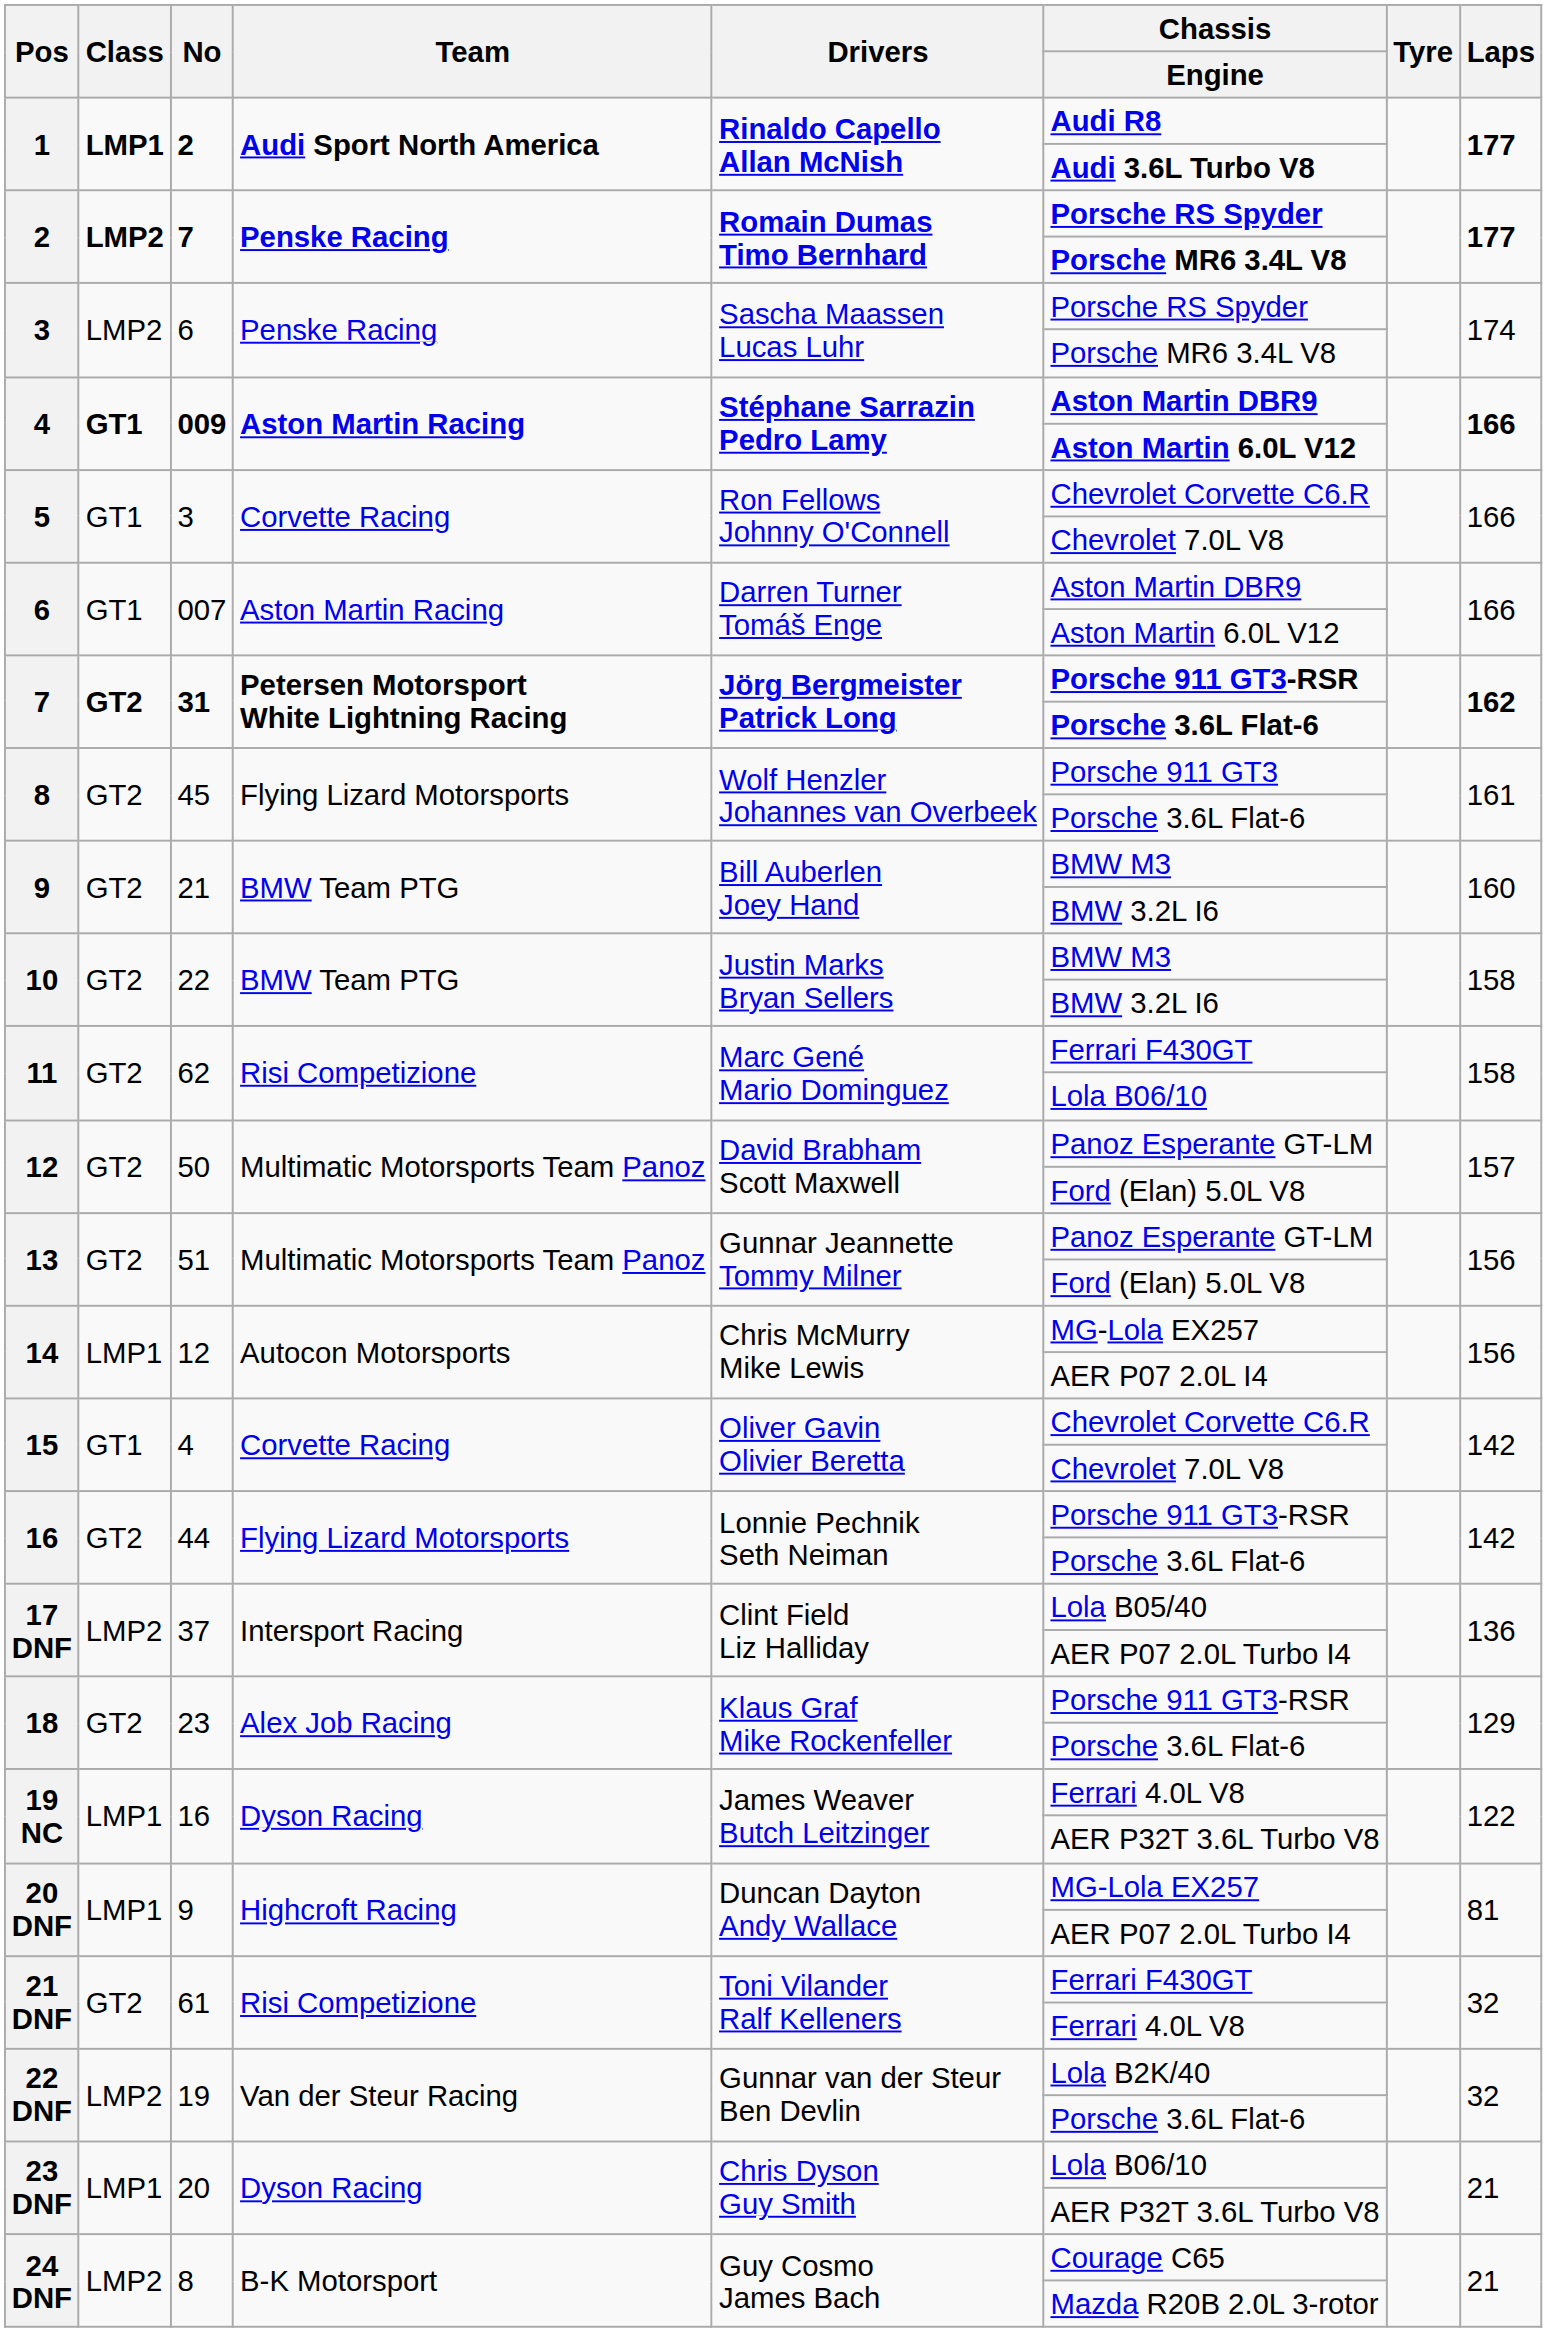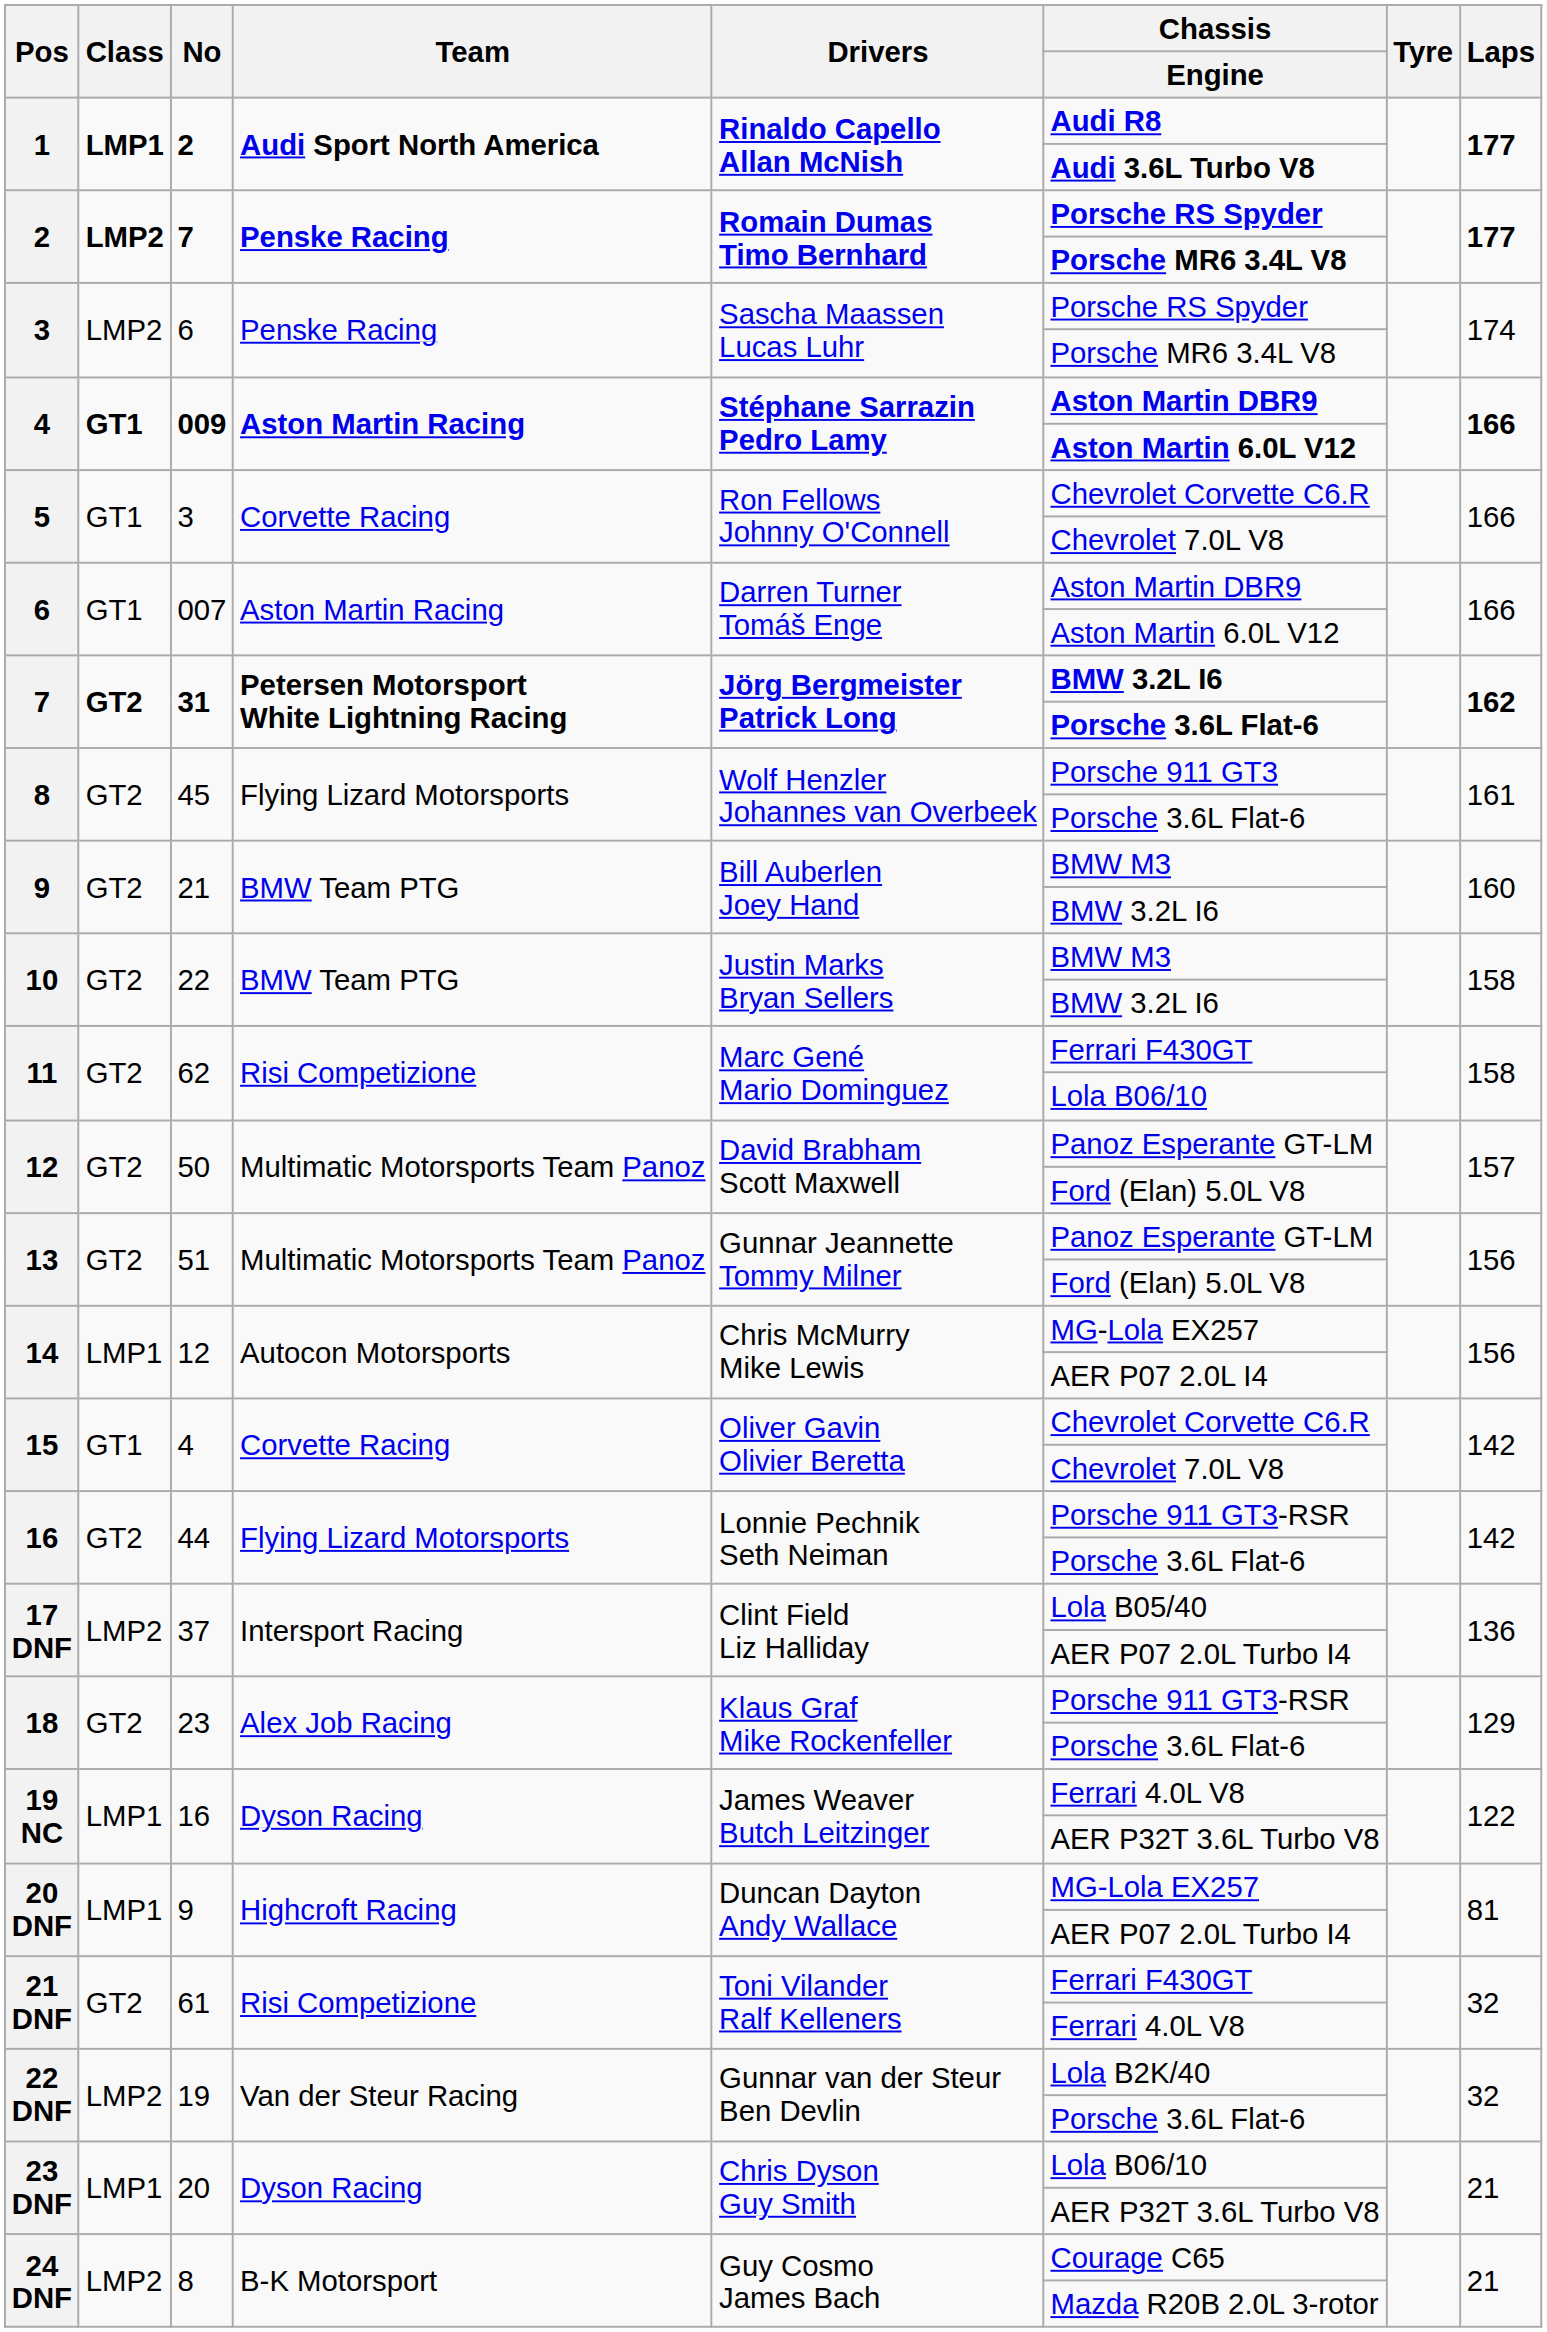row 15 | Chassis / Engine: Porsche 911 GT3-RSR -> BMW 3.2L I6
